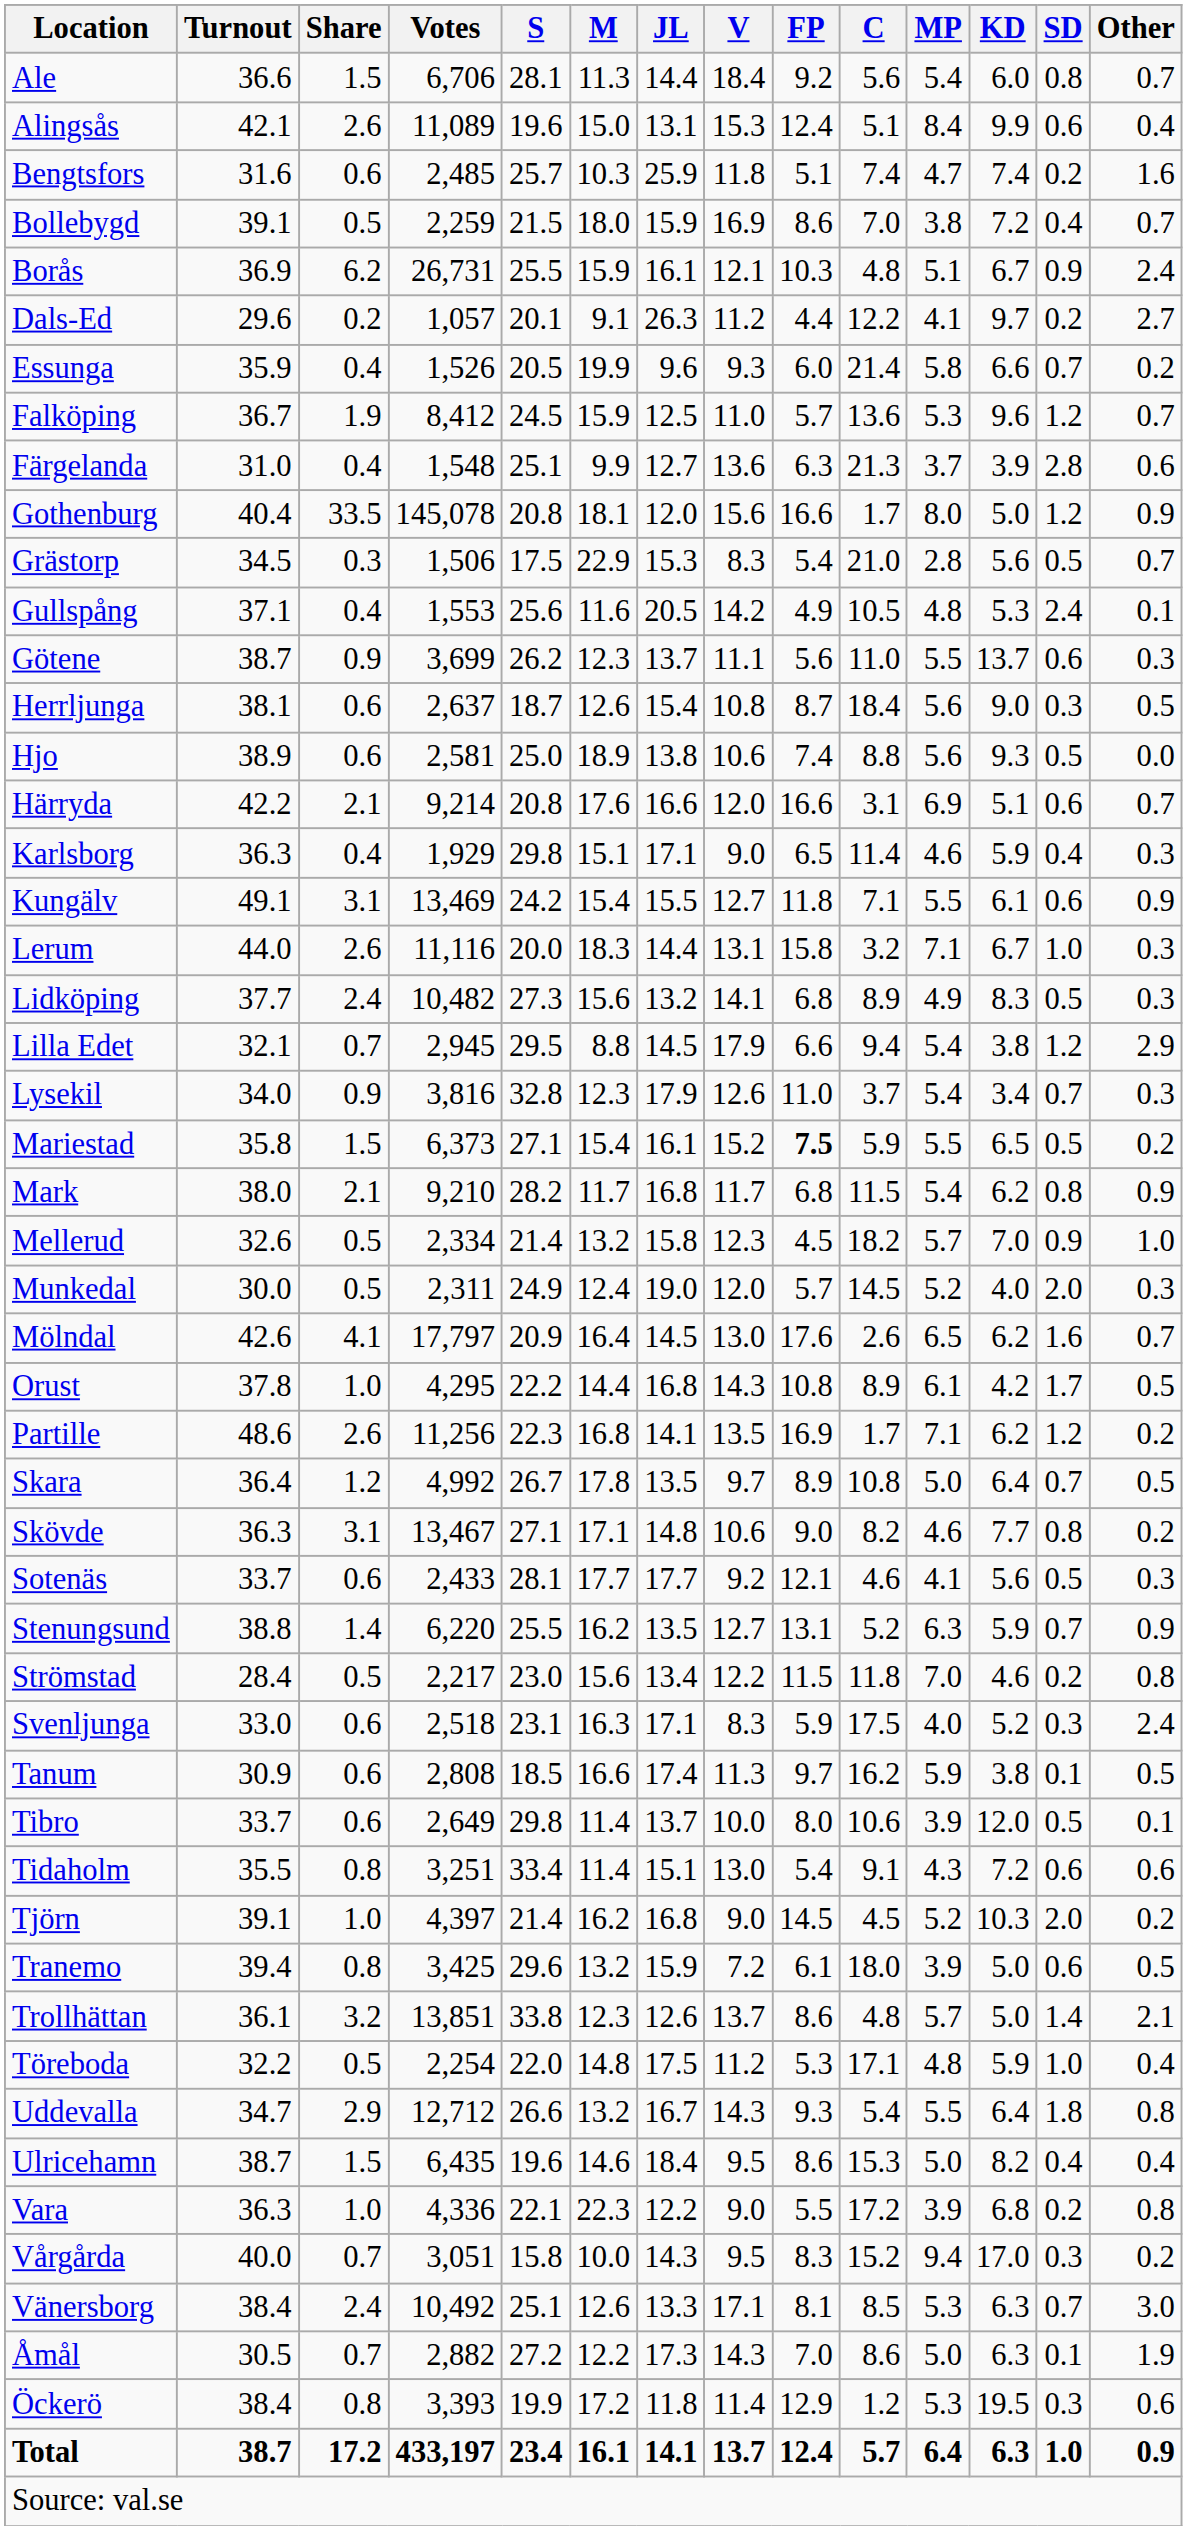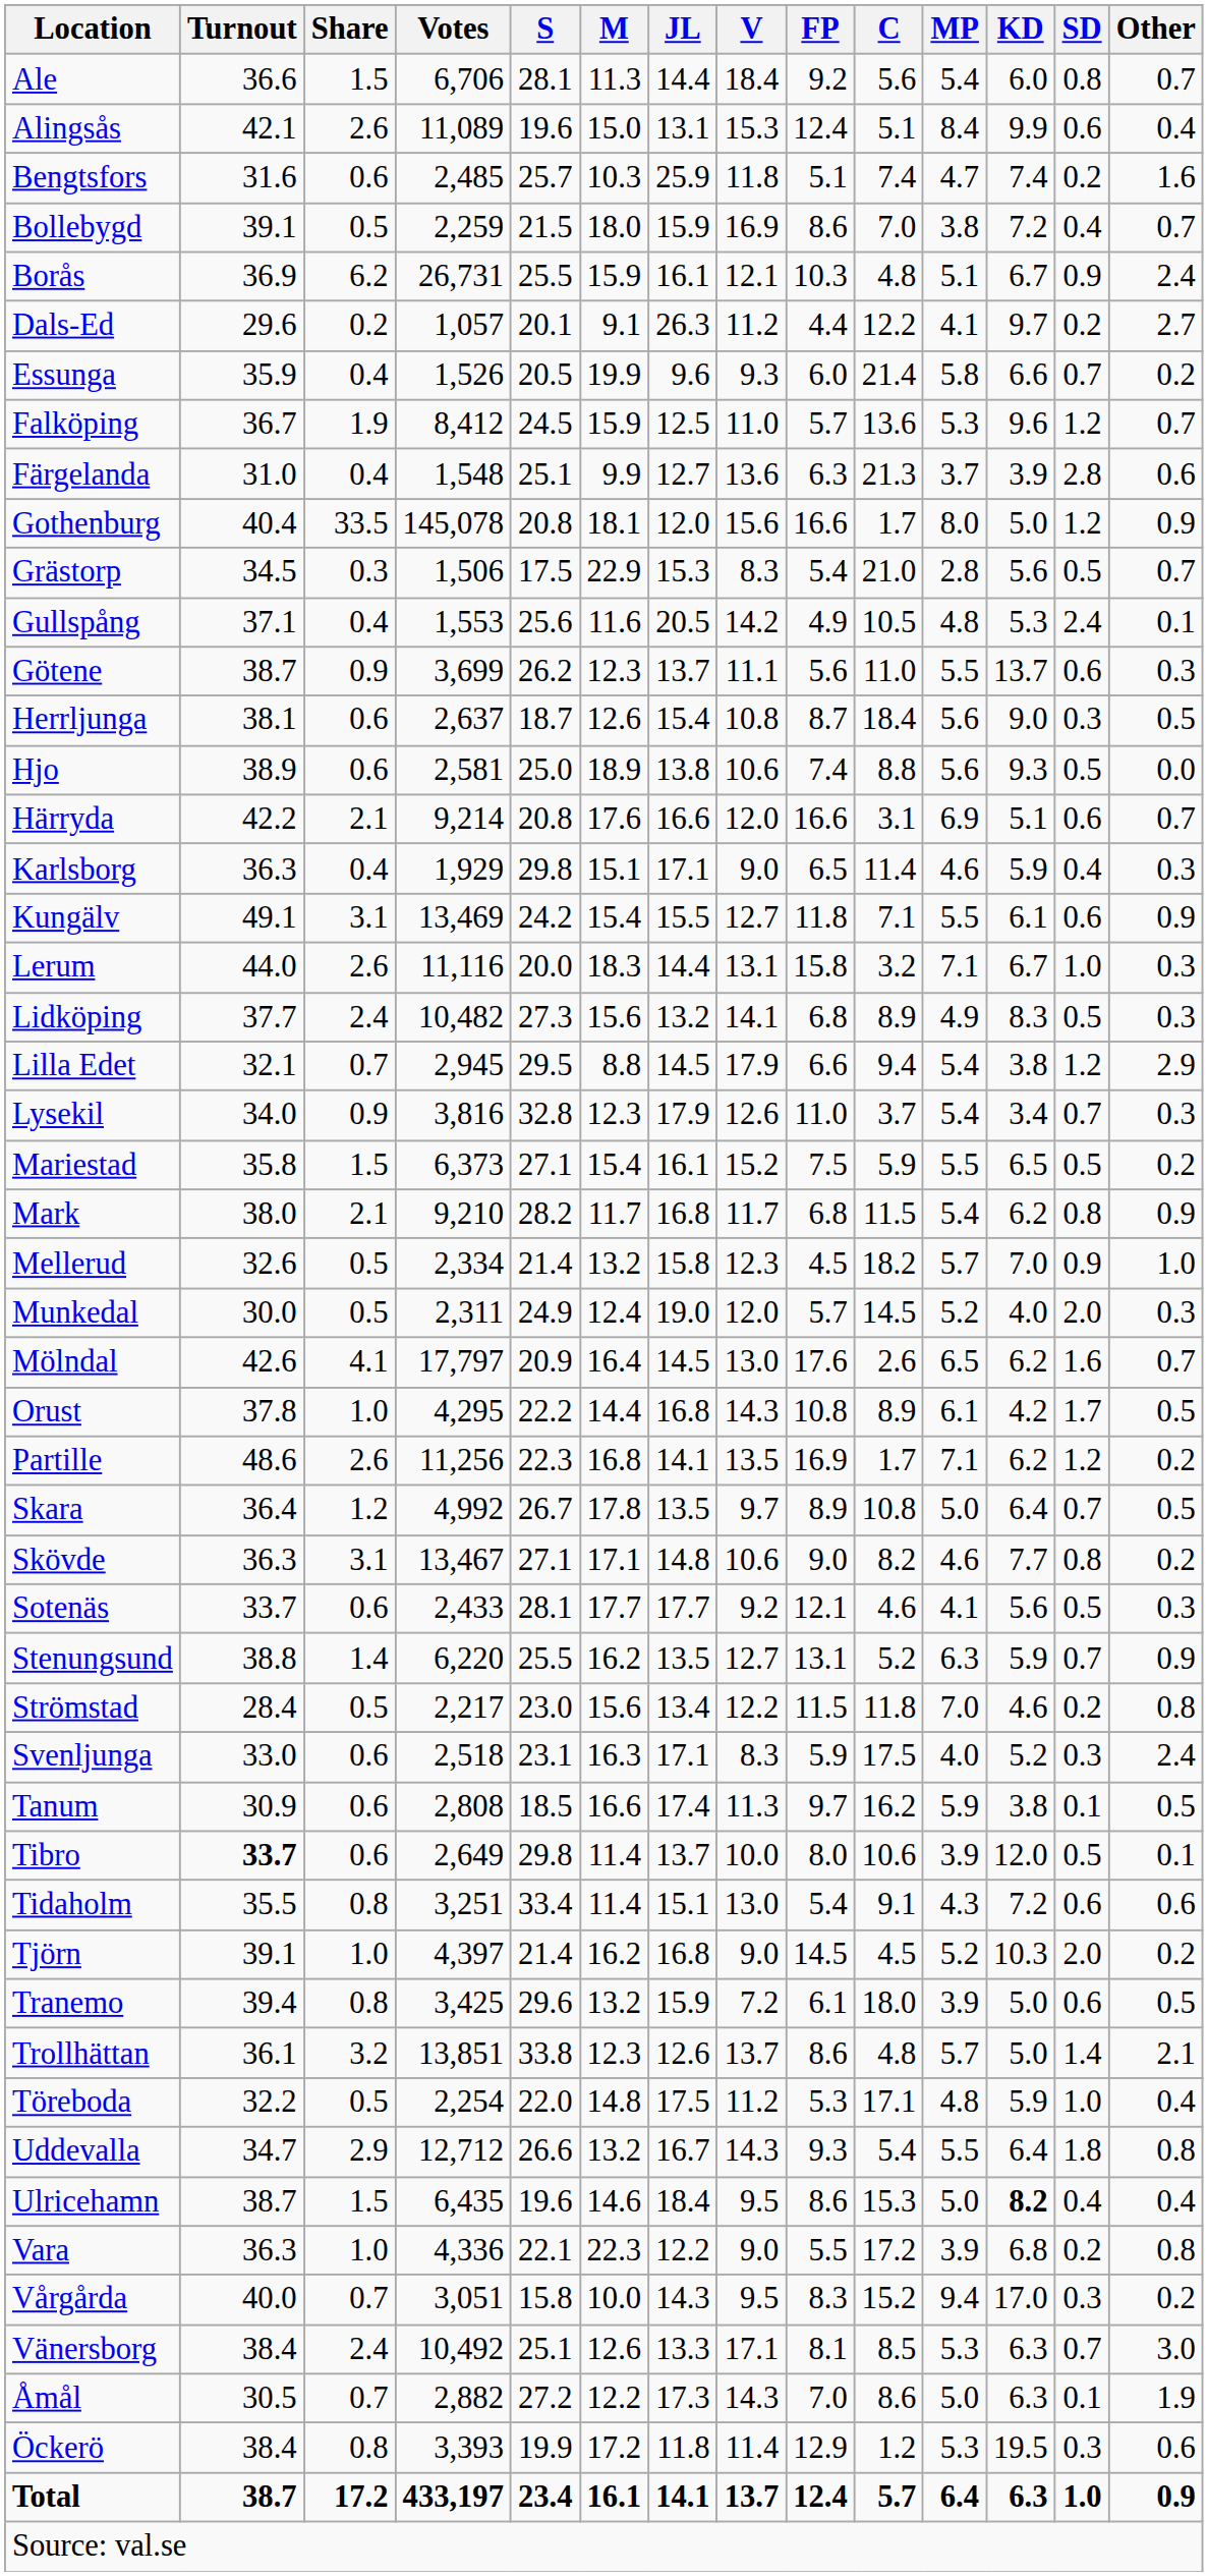Mariestad | FP: bold -> normal
Tibro | Turnout: normal -> bold
Ulricehamn | KD: normal -> bold
